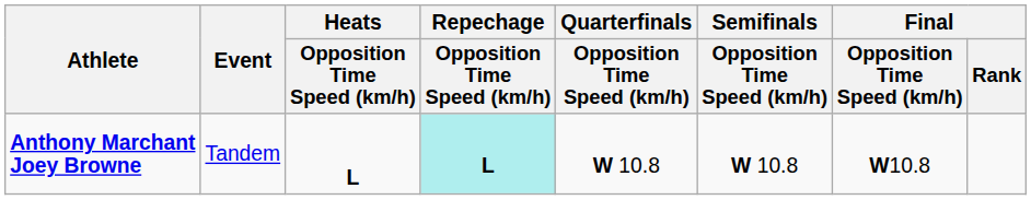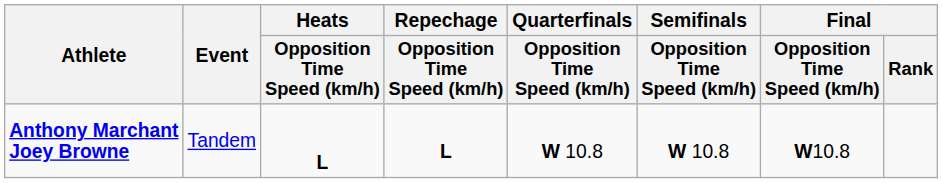Anthony Marchant Joey Browne | Repechage / Opposition Time Speed (km/h): paleturquoise background -> no background
